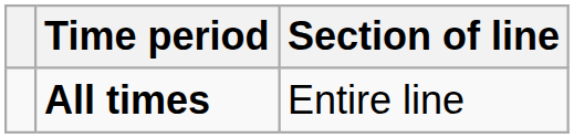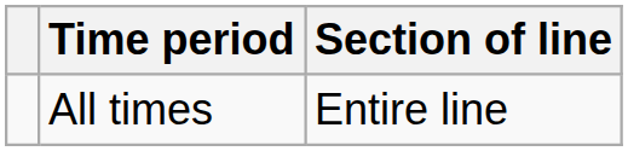row 2 | Time period: bold -> normal
